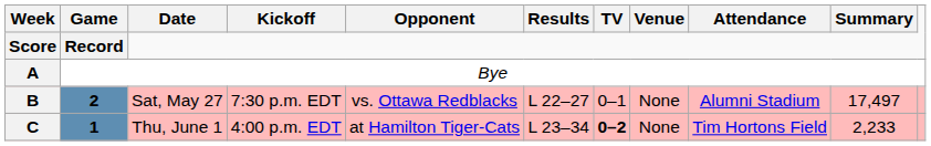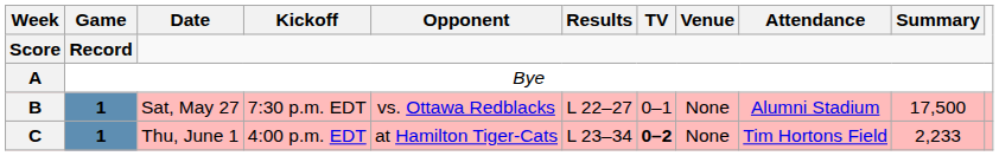B | Game / Record: 2 -> 1
B | Summary: 17,497 -> 17,500
